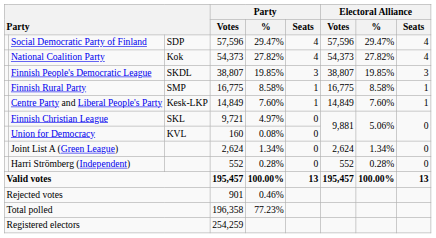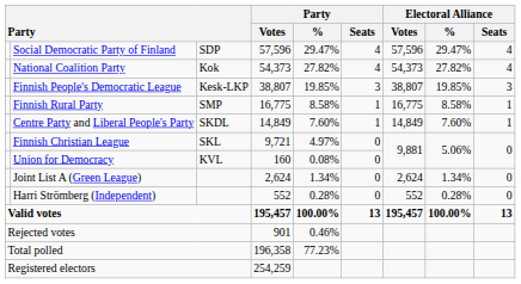Finnish People's Democratic League | column 3: SKDL -> Kesk-LKP
Centre Party and Liberal People's Party | column 3: Kesk-LKP -> SKDL
